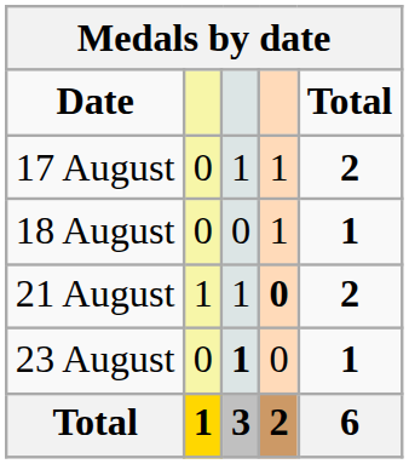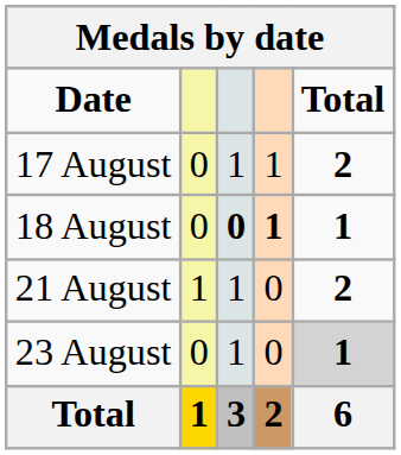18 August | column 3: normal -> bold
18 August | column 4: normal -> bold
21 August | column 4: bold -> normal
23 August | column 3: bold -> normal
23 August | Total: no background -> lightgrey background
